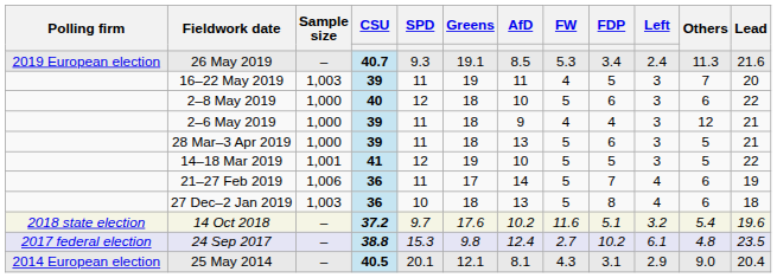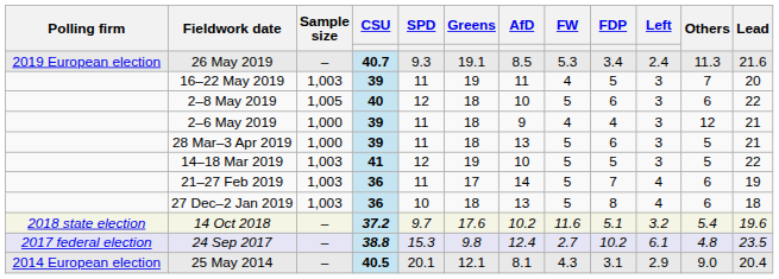2–8 May 2019 | Sample size: 1,000 -> 1,005
14–18 Mar 2019 | Sample size: 1,001 -> 1,003
21–27 Feb 2019 | Sample size: 1,006 -> 1,003
